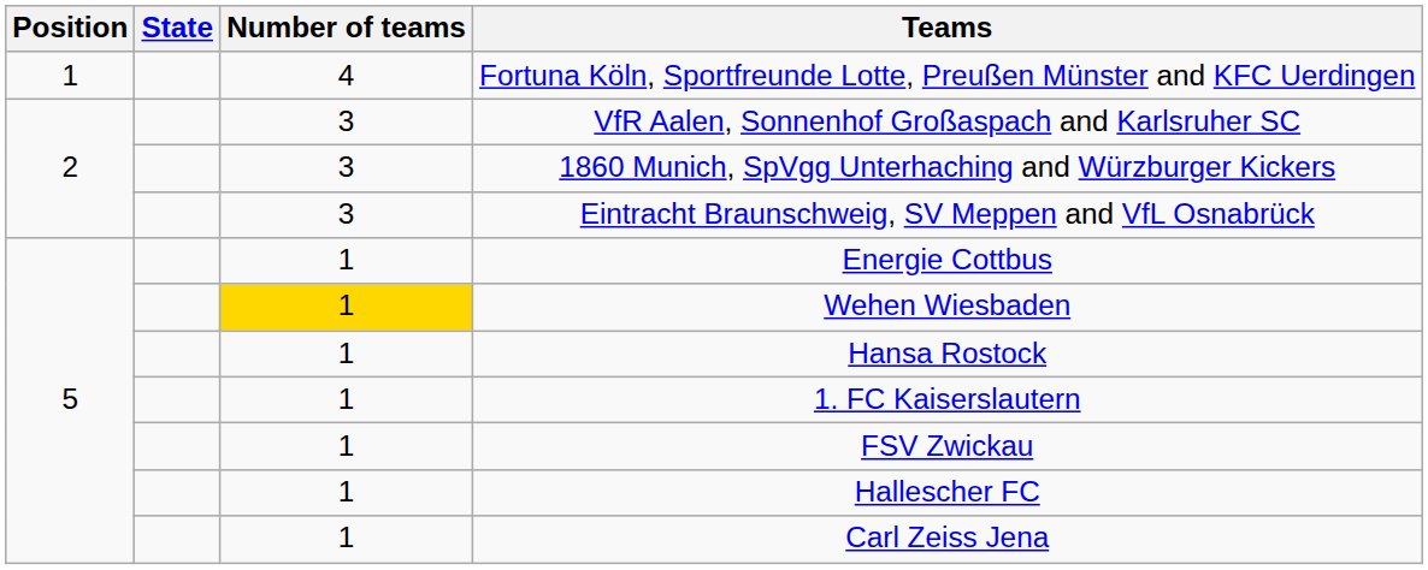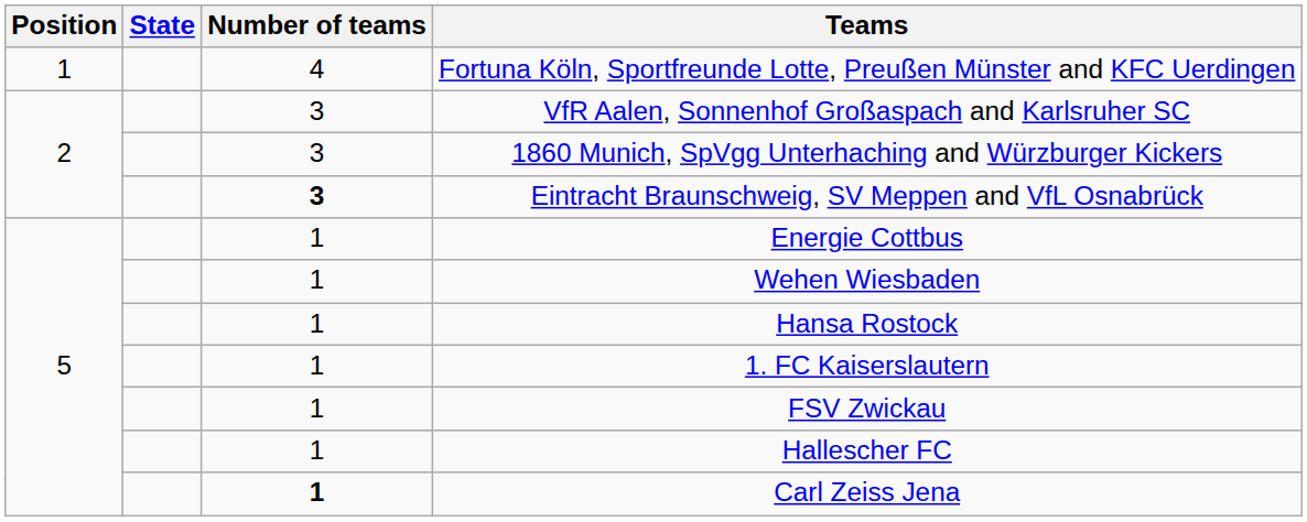Eintracht Braunschweig, SV Meppen and VfL Osnabrück | Number of teams: normal -> bold
Wehen Wiesbaden | Number of teams: gold background -> no background
Carl Zeiss Jena | Number of teams: normal -> bold
